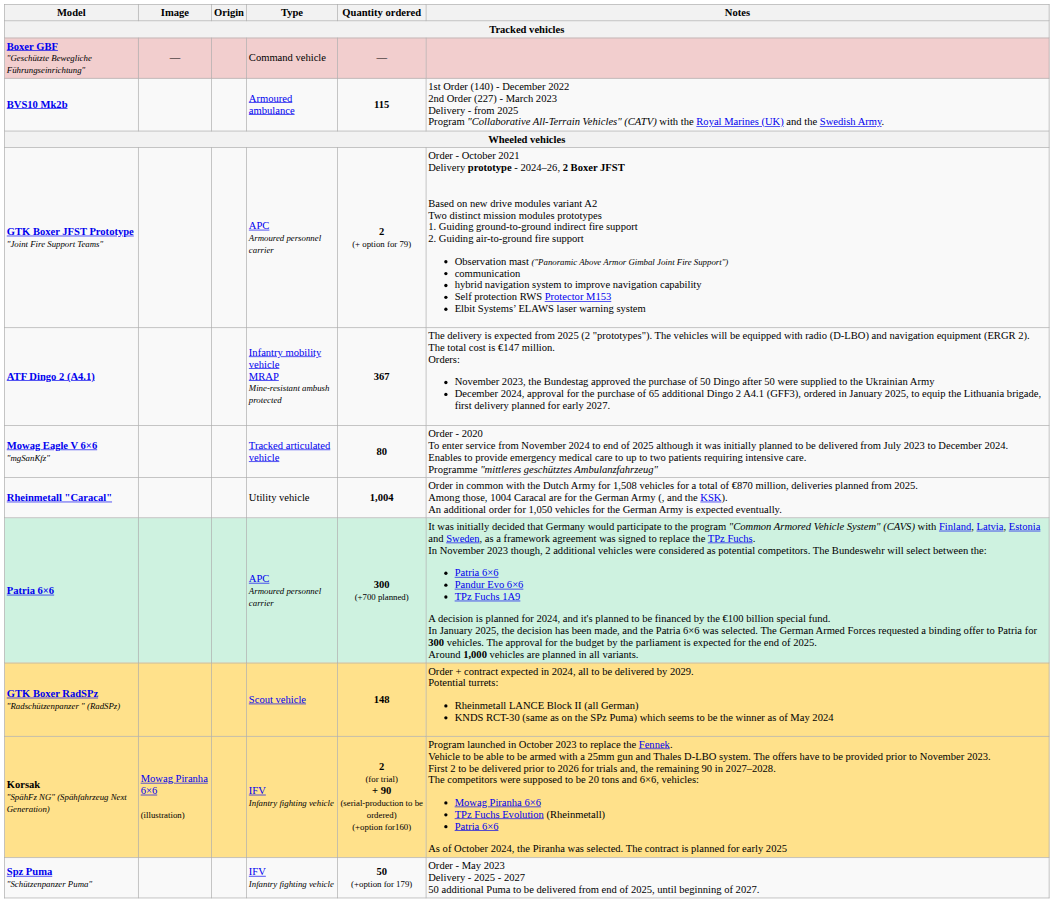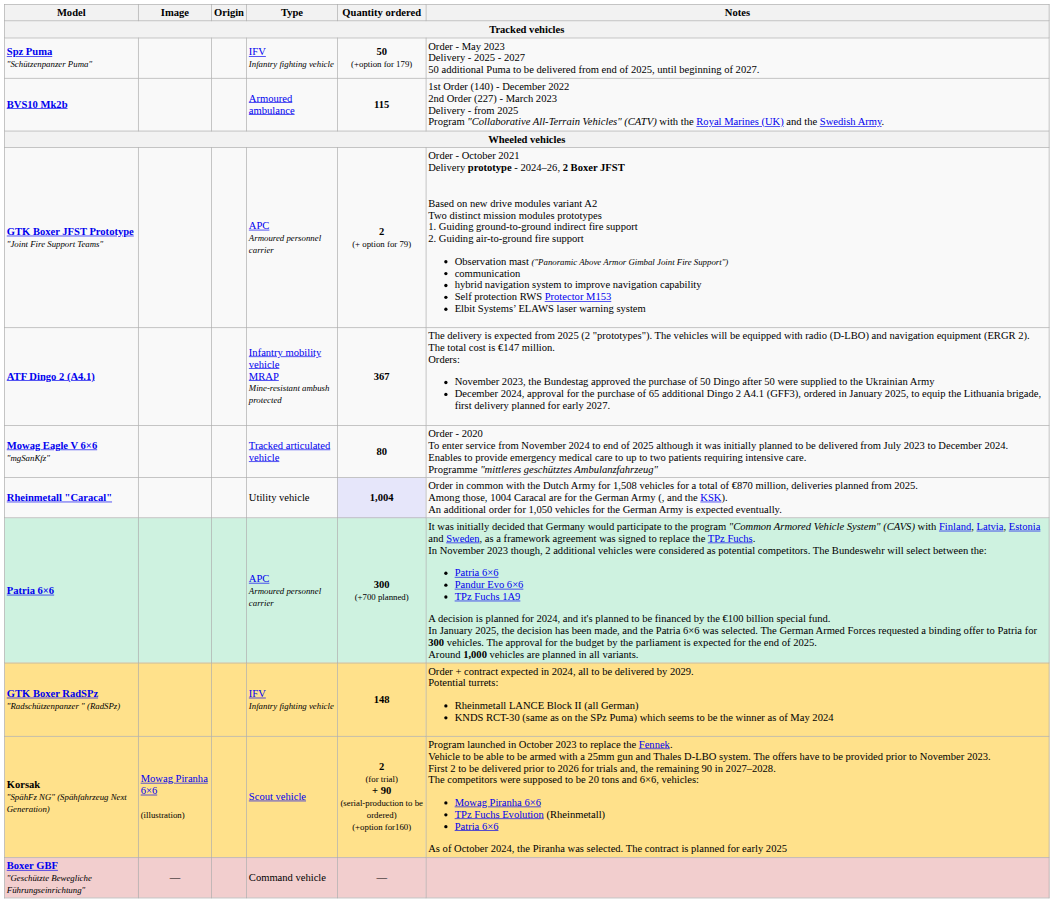rows swapped: Spz Puma "Schützenpanzer Puma" <-> Boxer GBF "Geschützte Bewegliche Führungseinrichtung"
Rheinmetall "Caracal" | Quantity ordered: no background -> lavender background
GTK Boxer RadSPz "Radschützenpanzer " (RadSPz) | Type: Scout vehicle -> IFV Infantry fighting vehicle
Korsak "SpähFz NG" (Spähfahrzeug Next Generation) | Type: IFV Infantry fighting vehicle -> Scout vehicle
